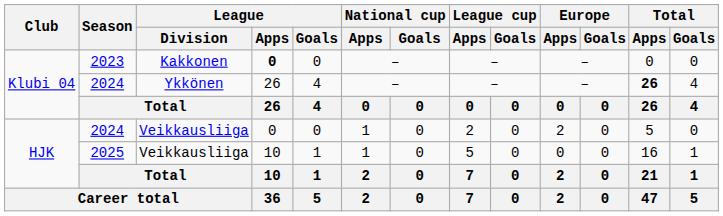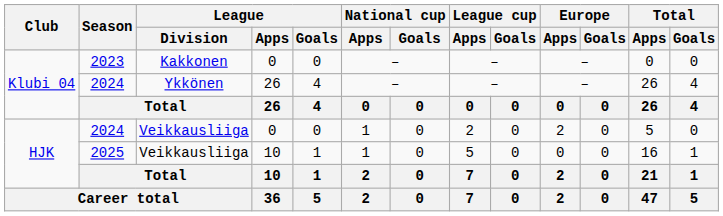2023 | League / Apps: bold -> normal
2024 / Ykkönen | Total / Apps: bold -> normal
